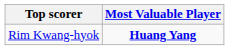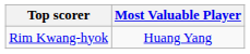Rim Kwang-hyok | Most Valuable Player: bold -> normal
